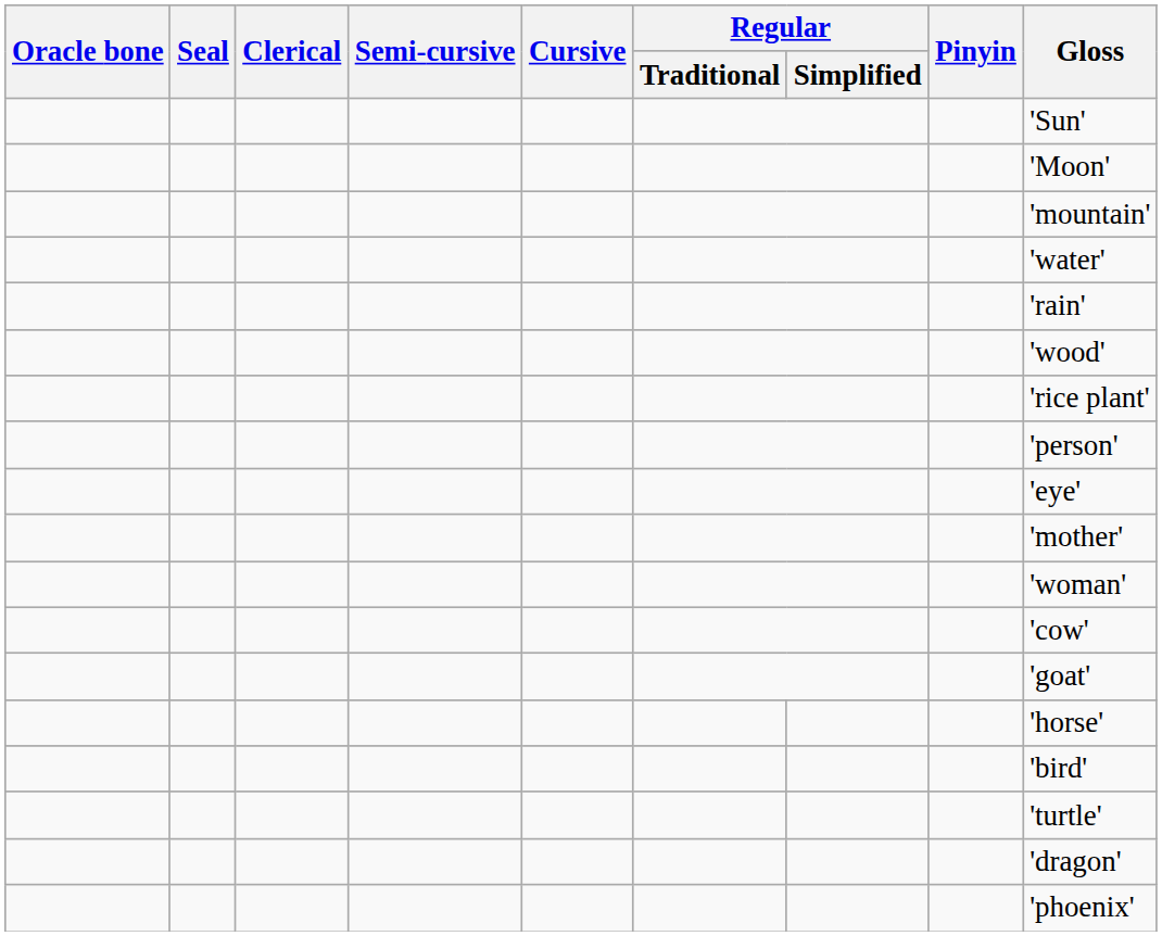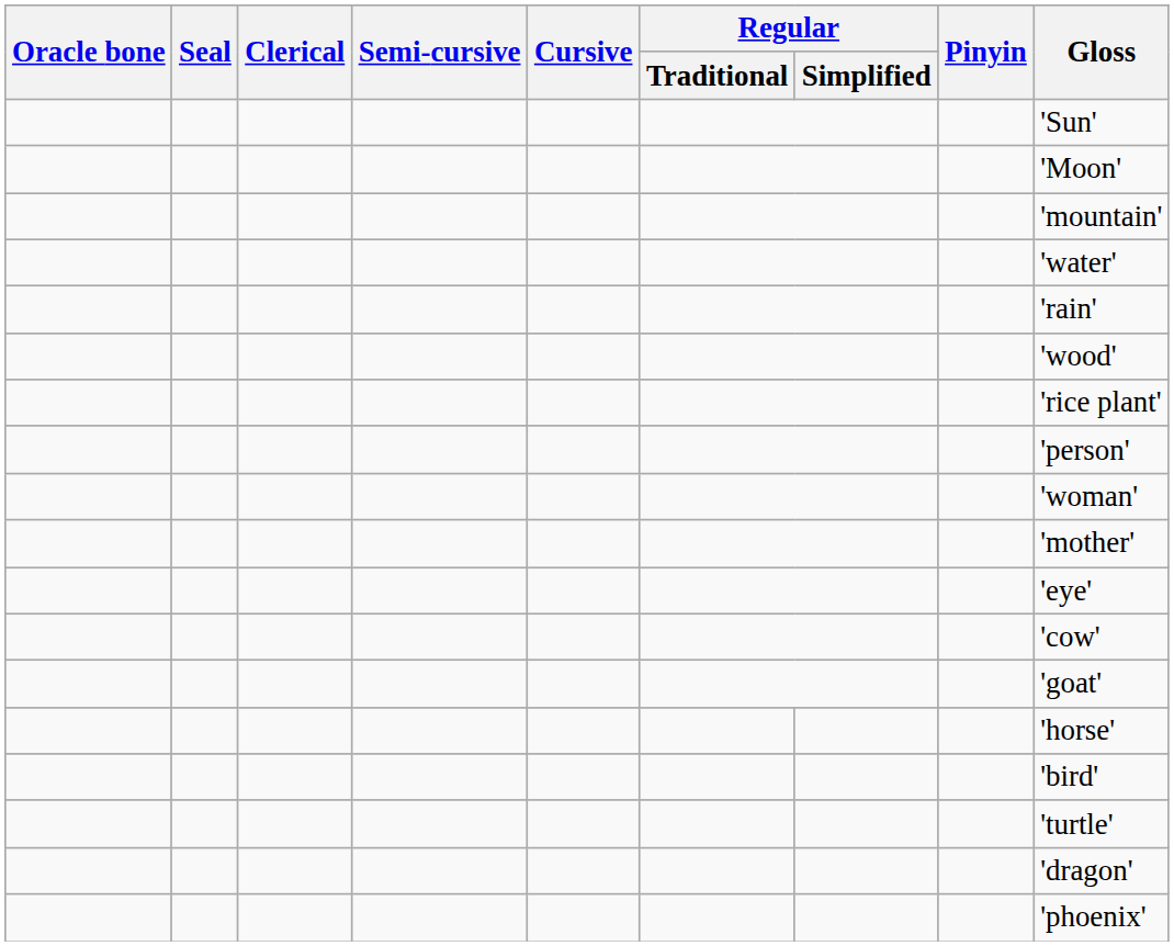row 11 | Gloss: 'eye' -> 'woman'
row 13 | Gloss: 'woman' -> 'eye'
